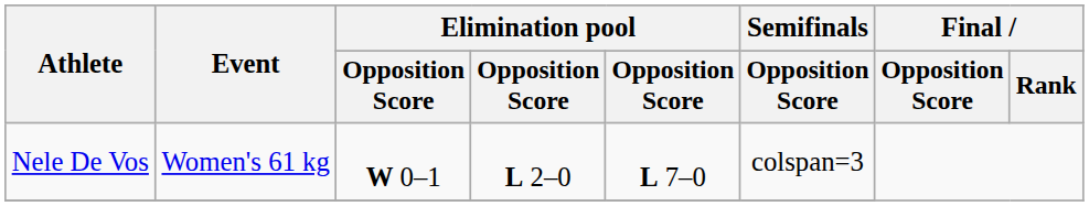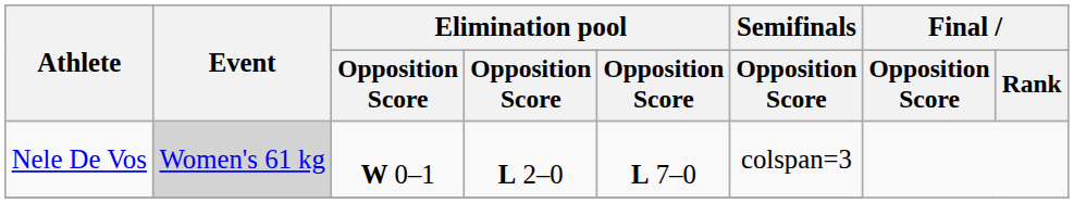Nele De Vos | Event: no background -> lightgrey background
